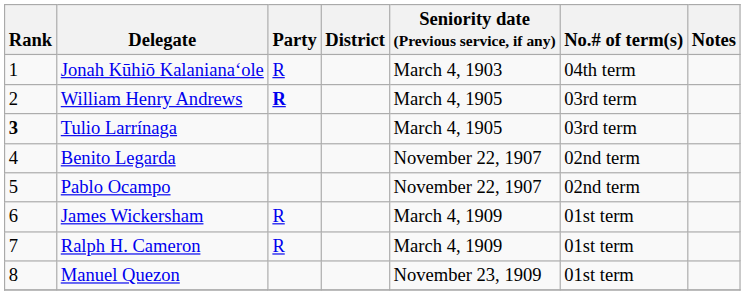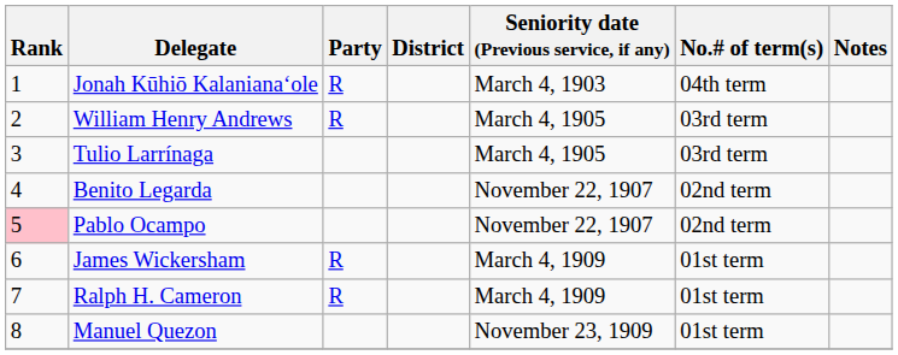William Henry Andrews | Party: bold -> normal
Tulio Larrínaga | Rank: bold -> normal
Pablo Ocampo | Rank: no background -> pink background
